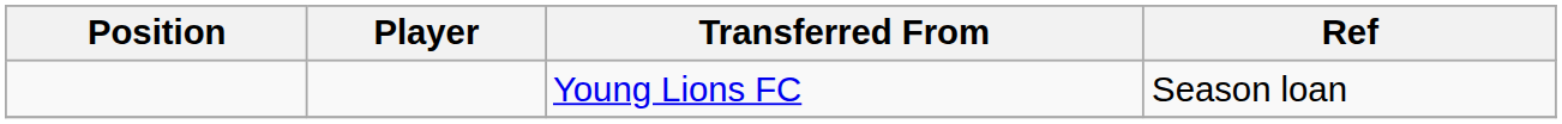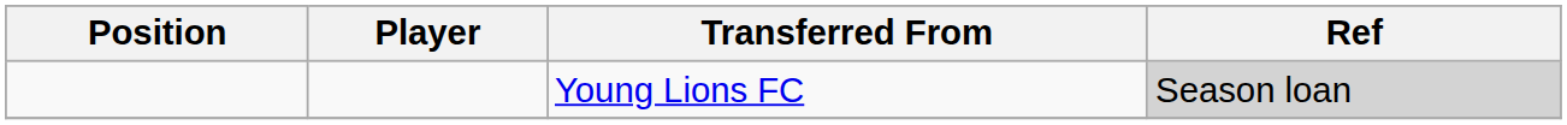Young Lions FC | Ref: no background -> lightgrey background
